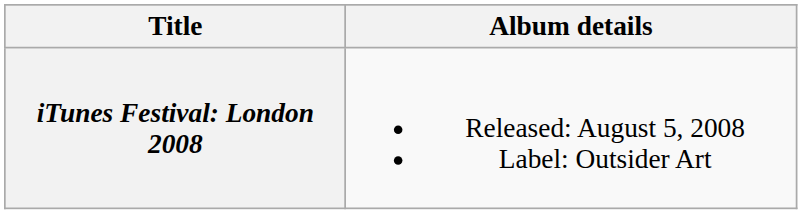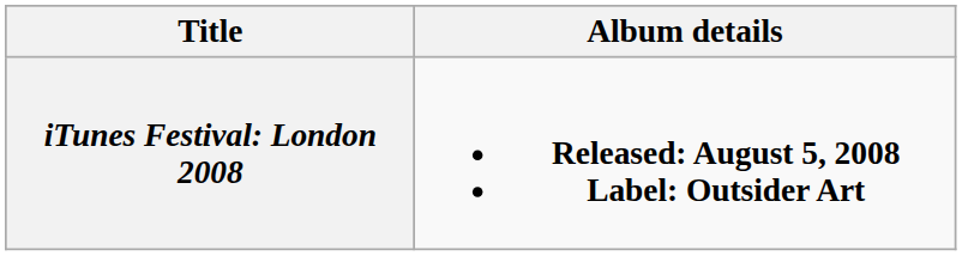iTunes Festival: London 2008 | Album details: normal -> bold
